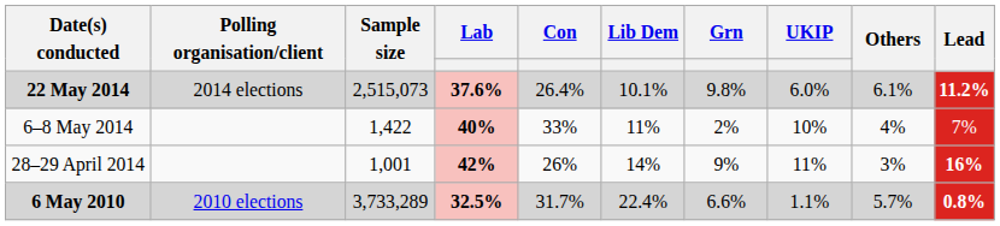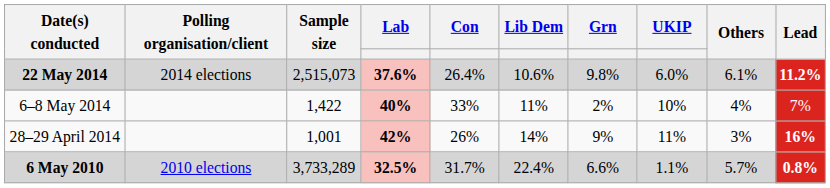22 May 2014 | Lib Dem: 10.1% -> 10.6%
